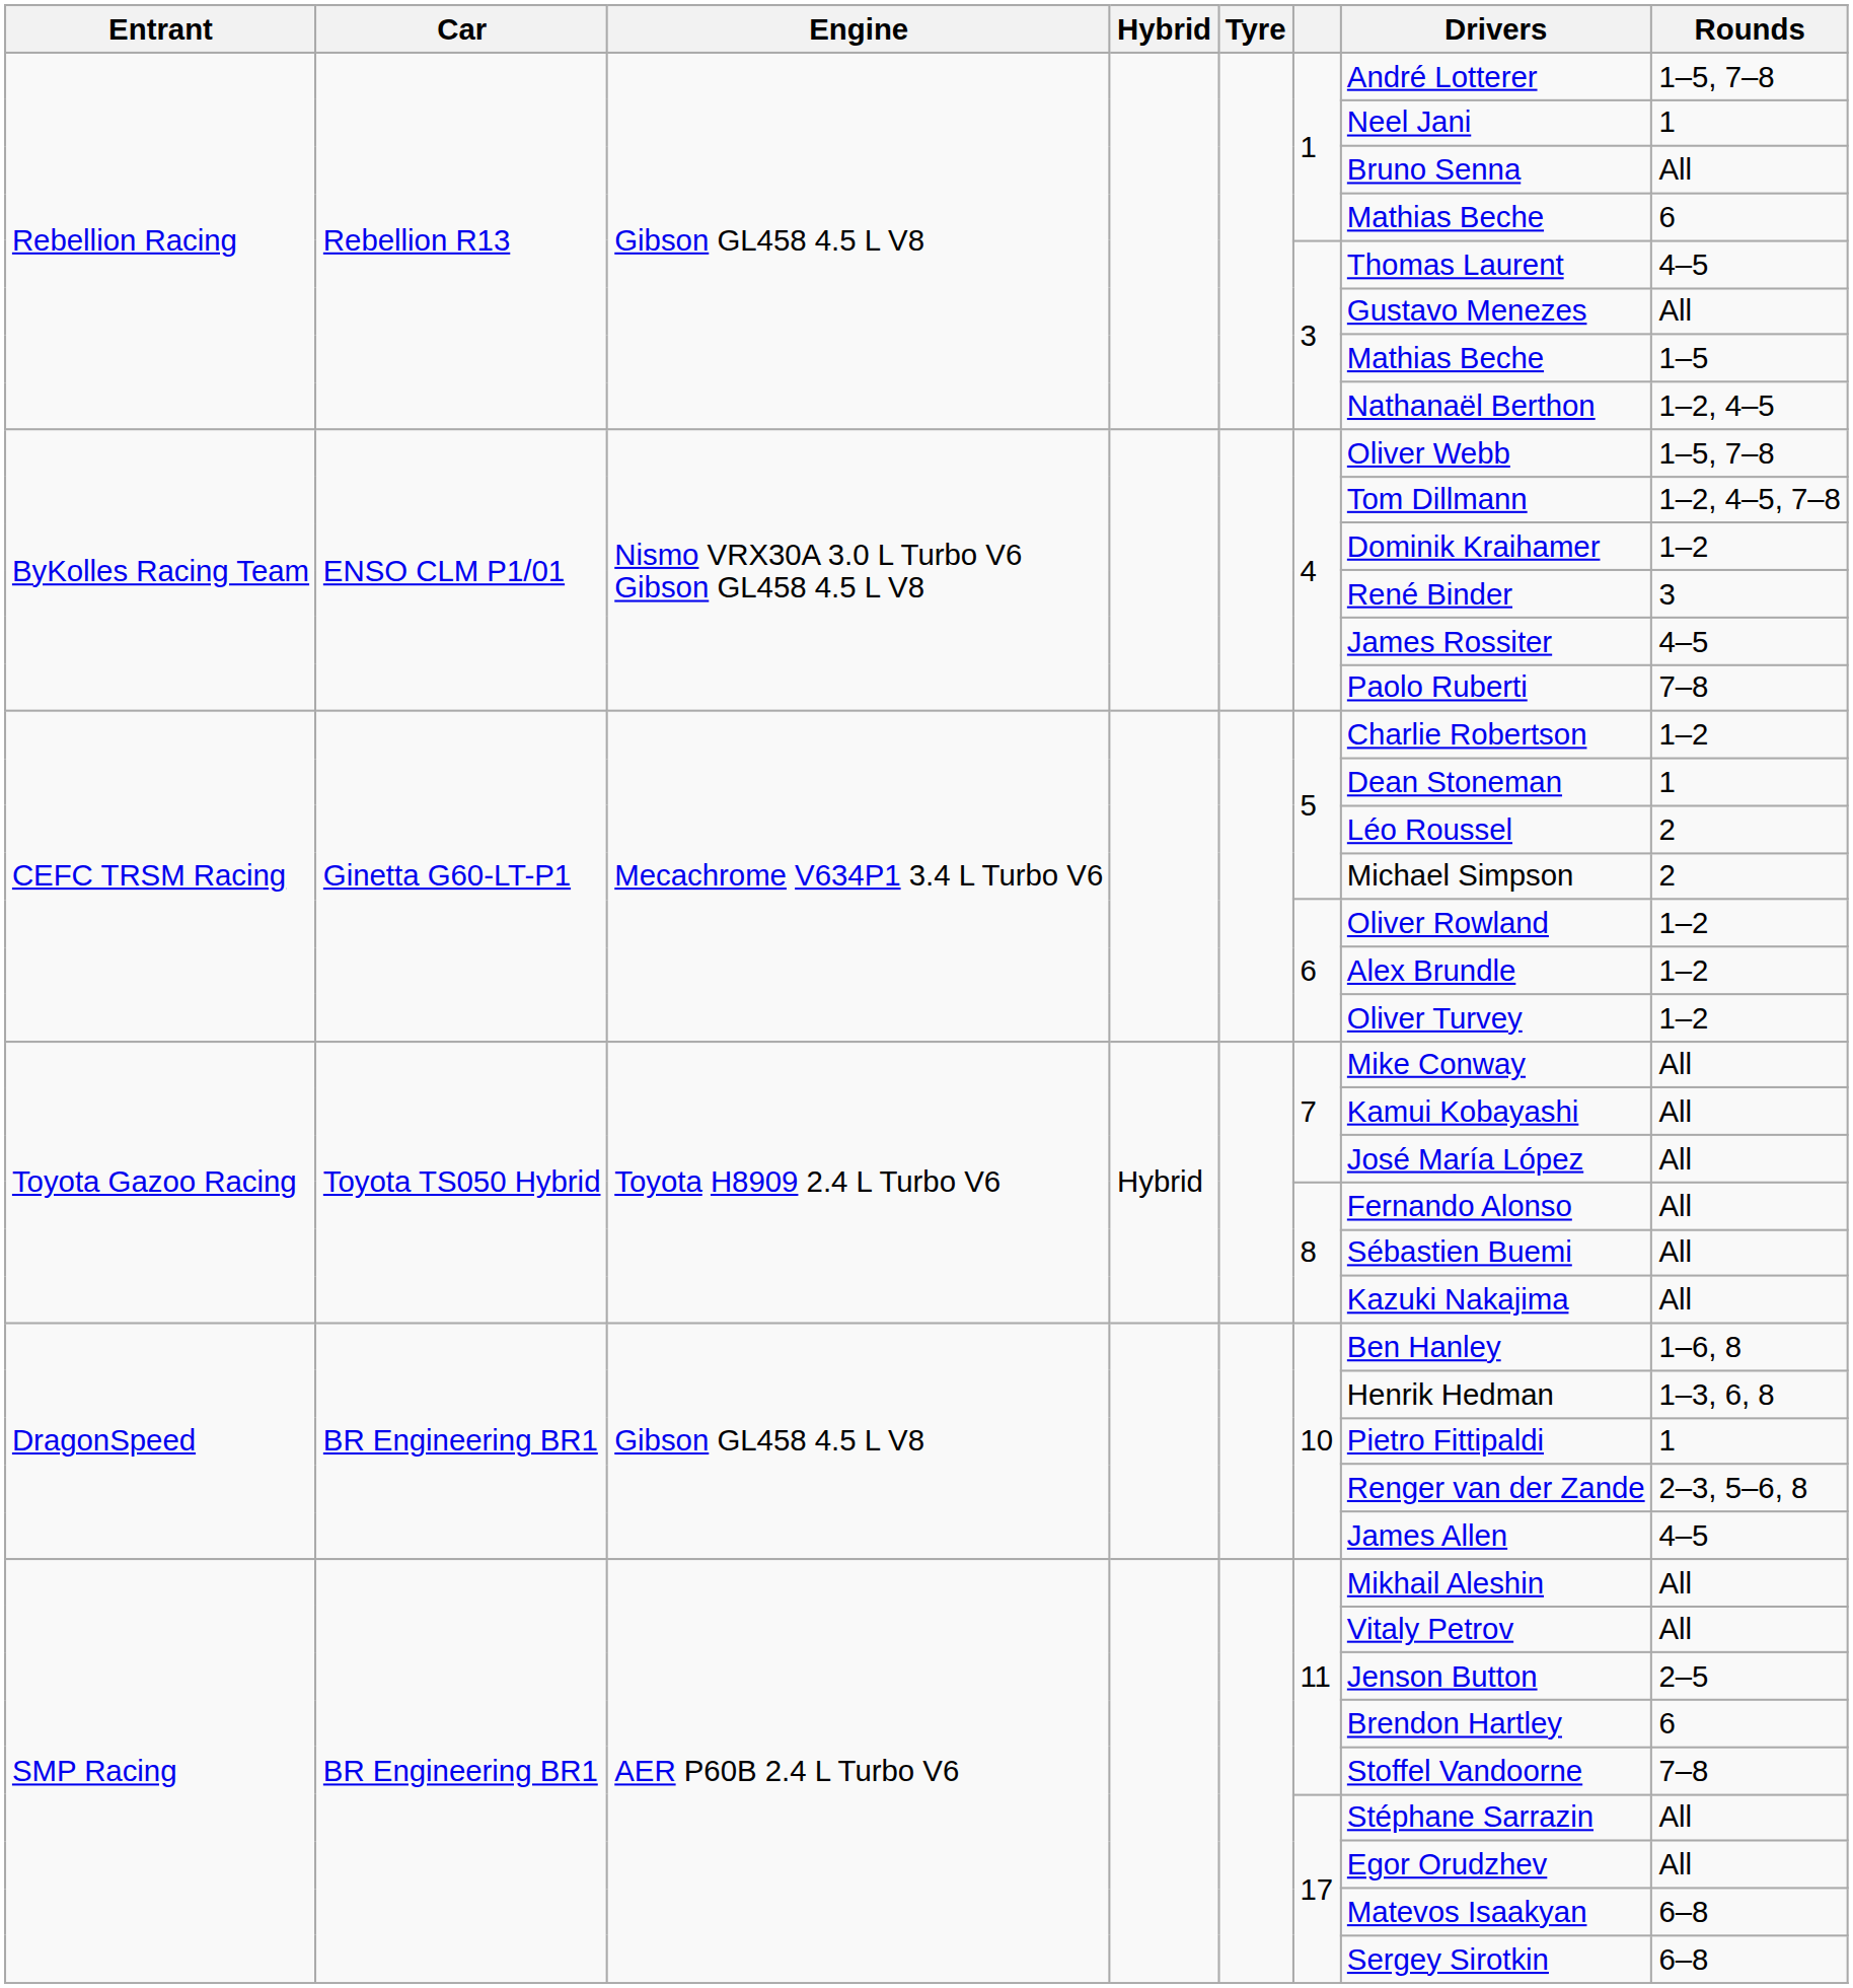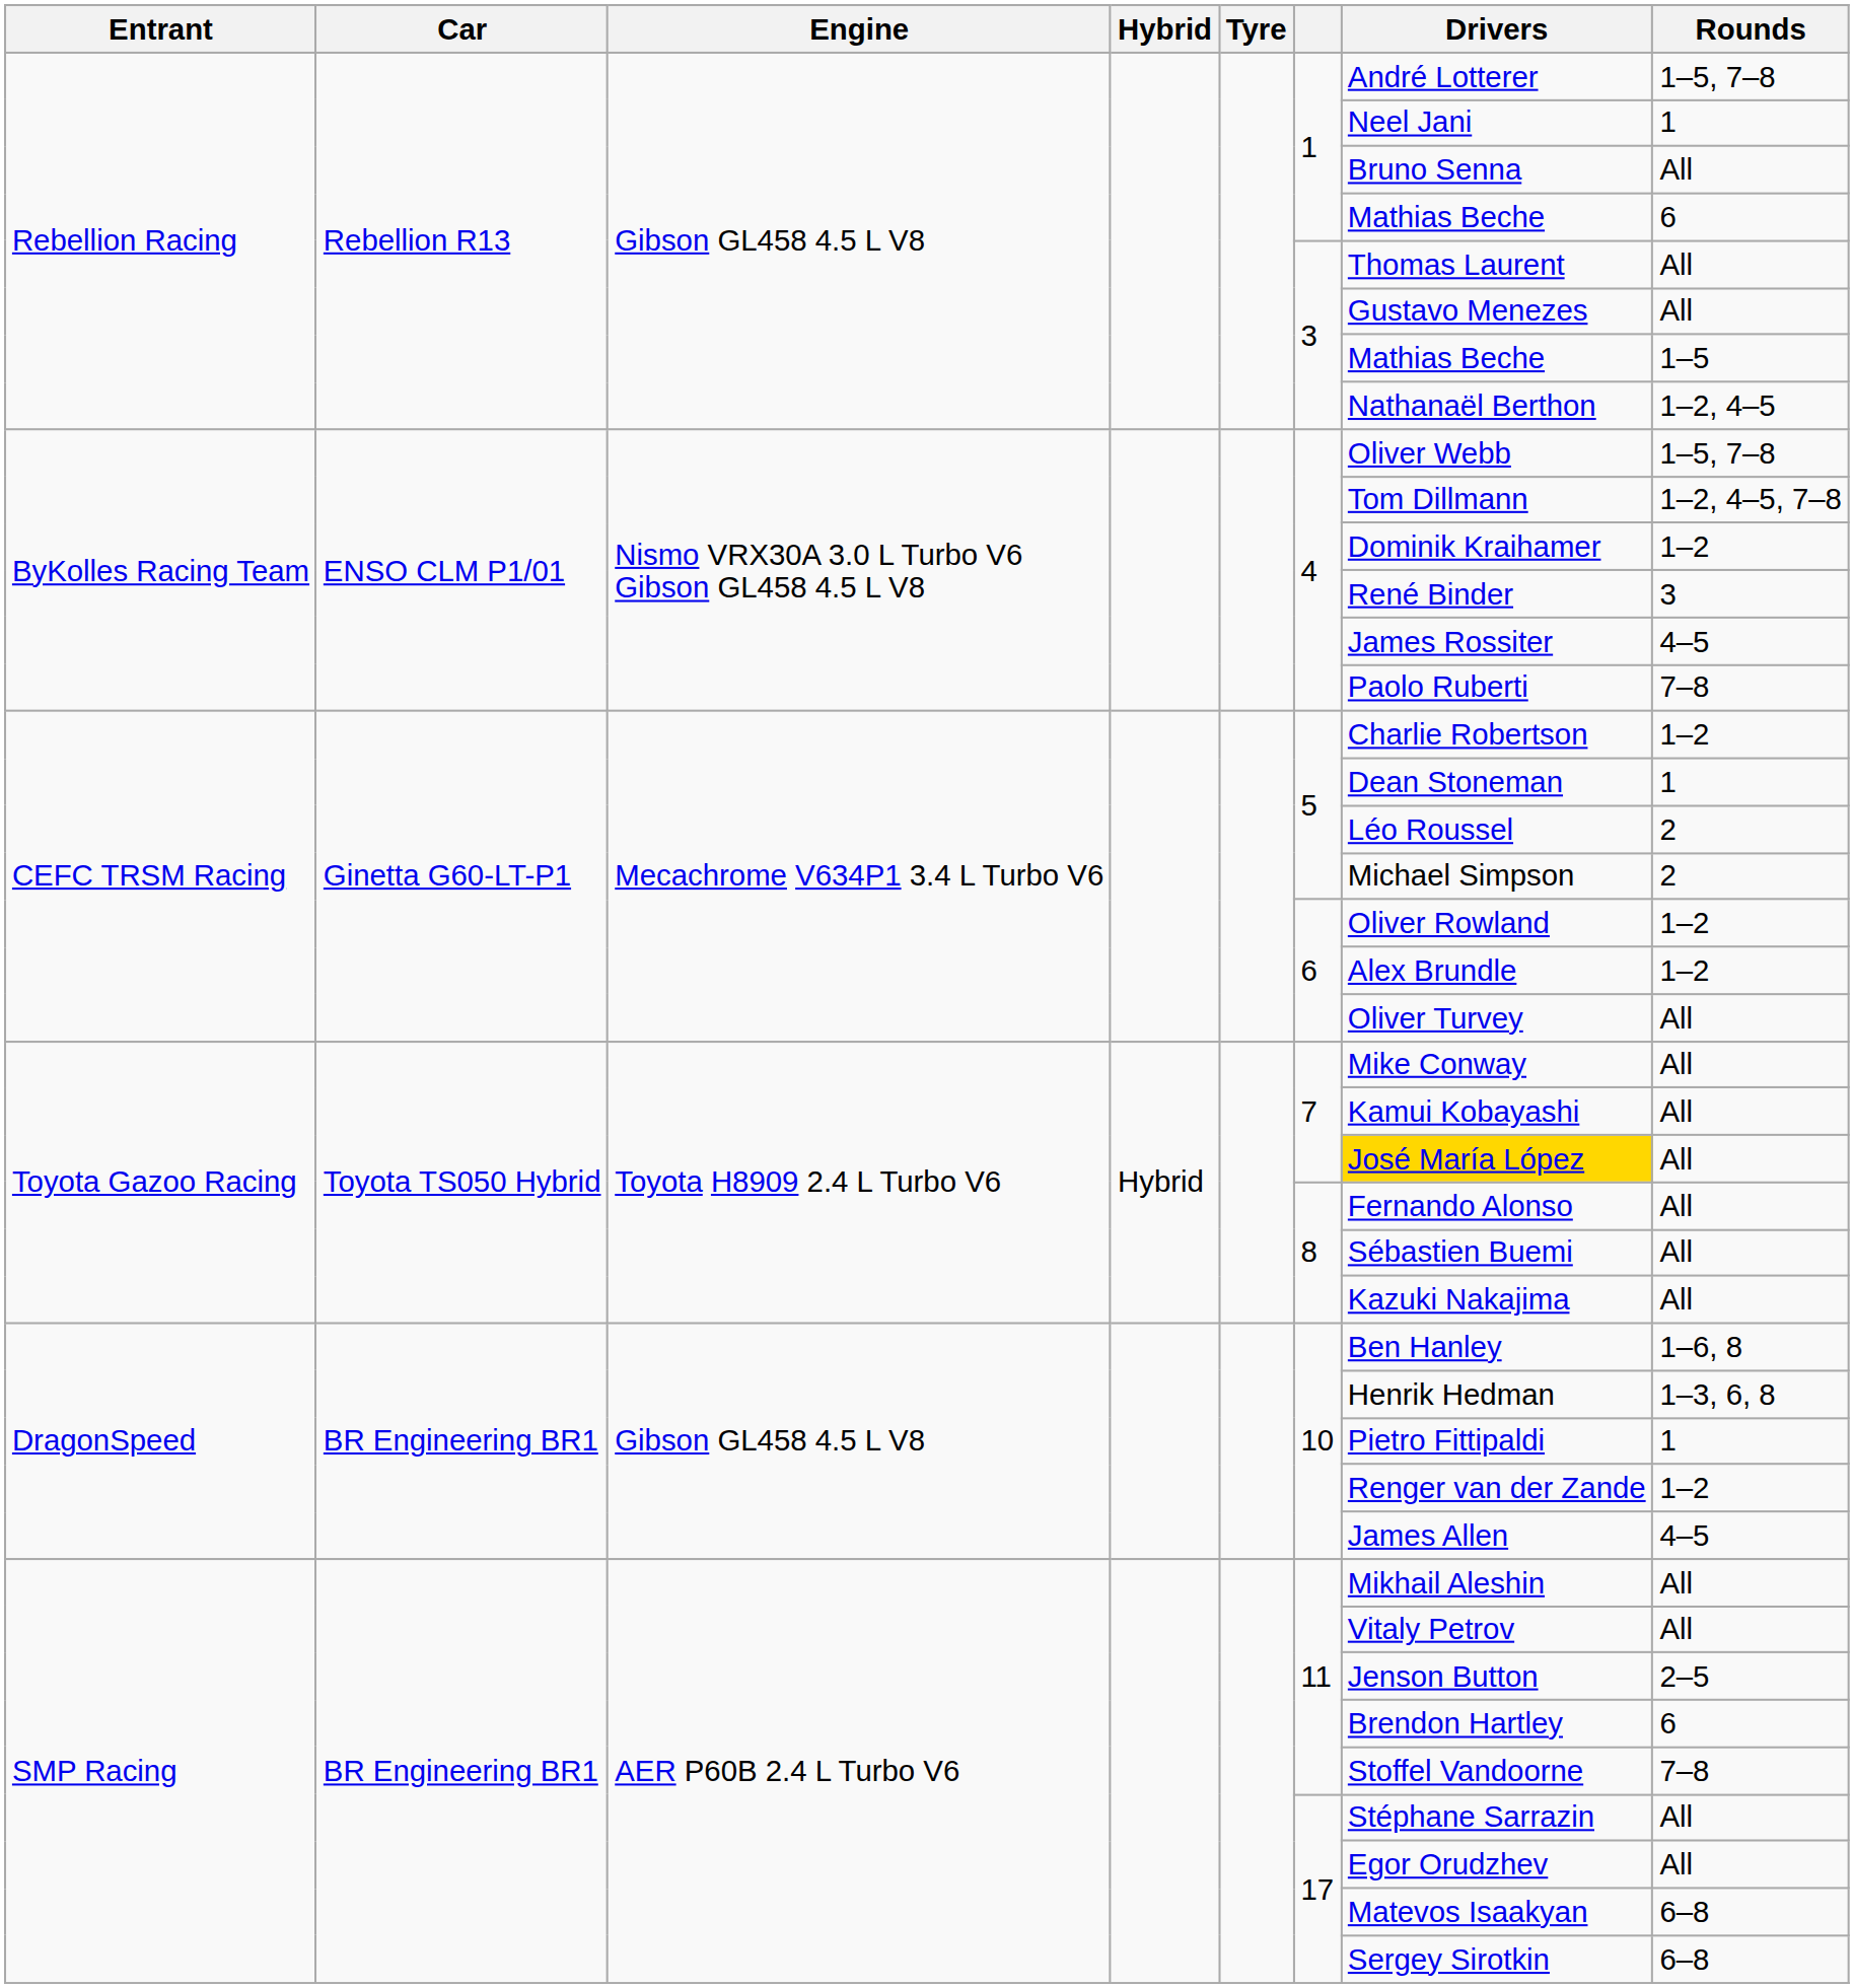row 6 | Rounds: 4–5 -> All
row 22 | Rounds: 1–2 -> All
row 25 | Drivers: no background -> gold background
row 32 | Rounds: 2–3, 5–6, 8 -> 1–2
